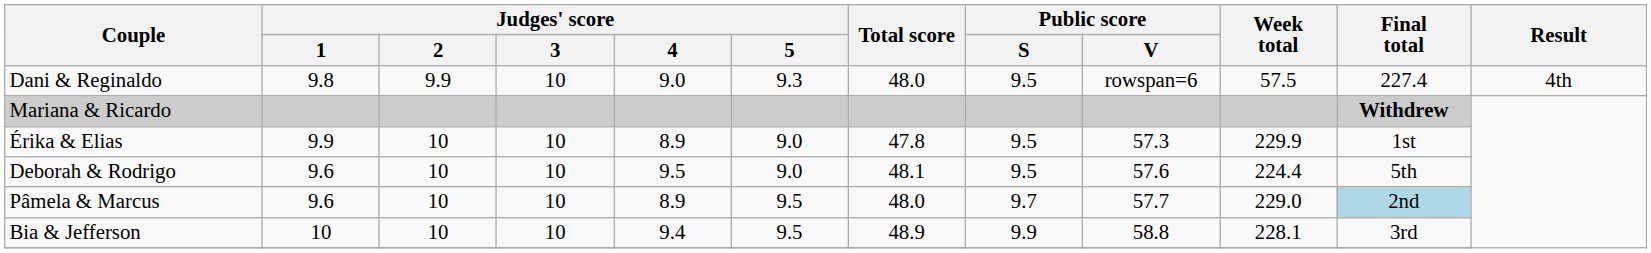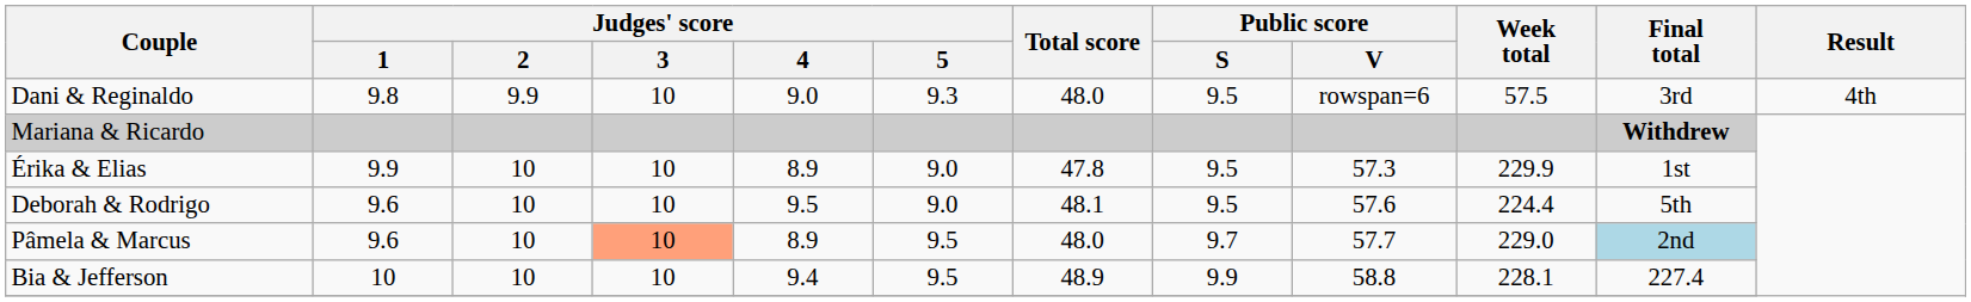Dani & Reginaldo | Final total: 227.4 -> 3rd
Pâmela & Marcus | Judges' score / 3: no background -> lightsalmon background
Bia & Jefferson | Final total: 3rd -> 227.4
